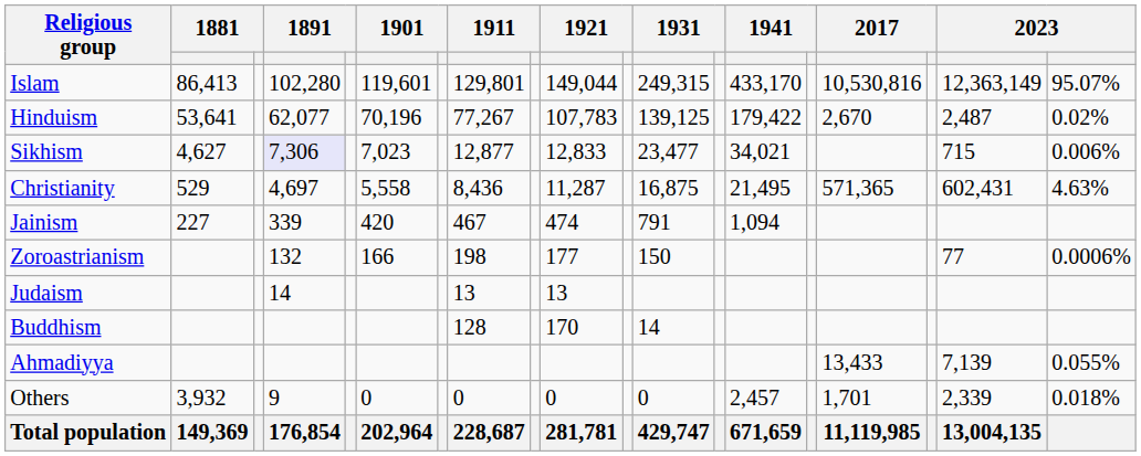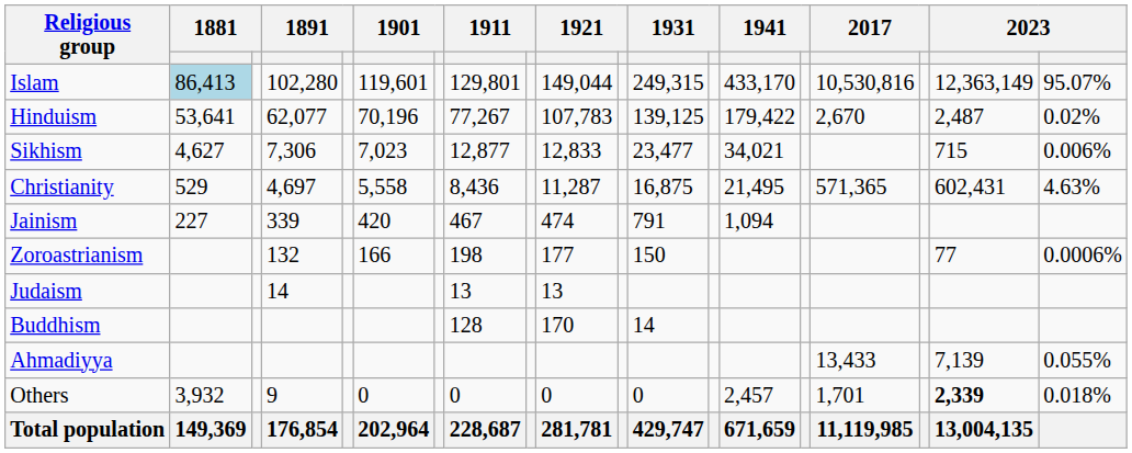Islam | column 2: no background -> lightblue background
Sikhism | column 4: lavender background -> no background
Others | column 18: normal -> bold
